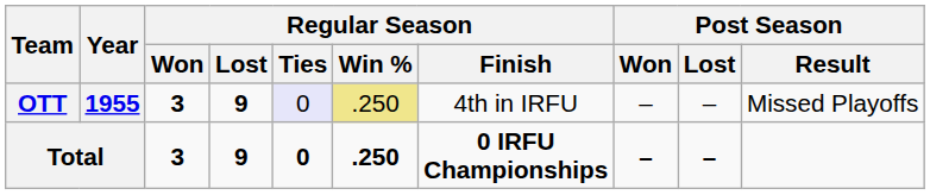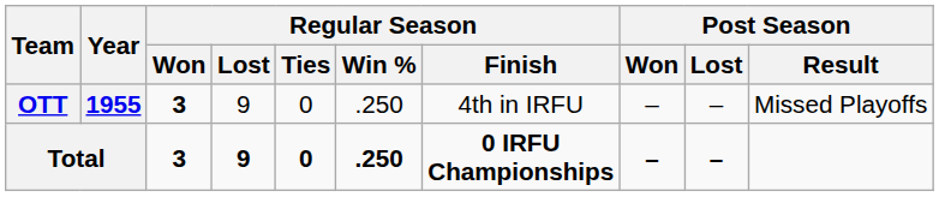OTT | Regular Season / Lost: bold -> normal
OTT | Regular Season / Ties: lavender background -> no background
OTT | Regular Season / Win %: khaki background -> no background
